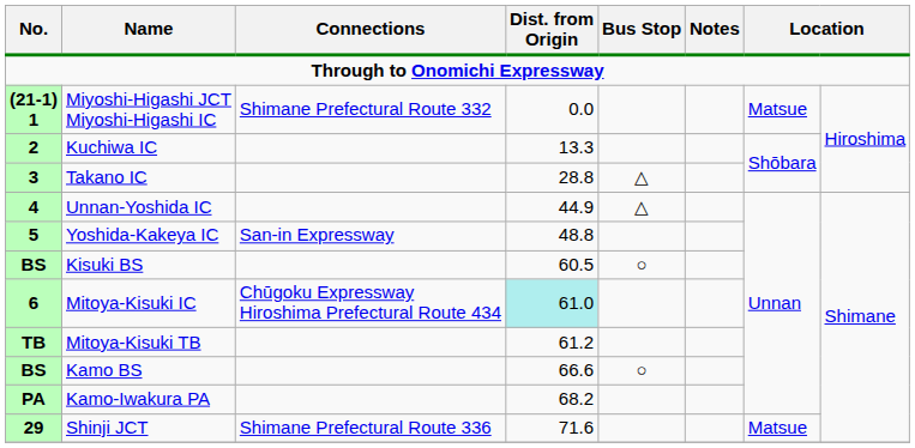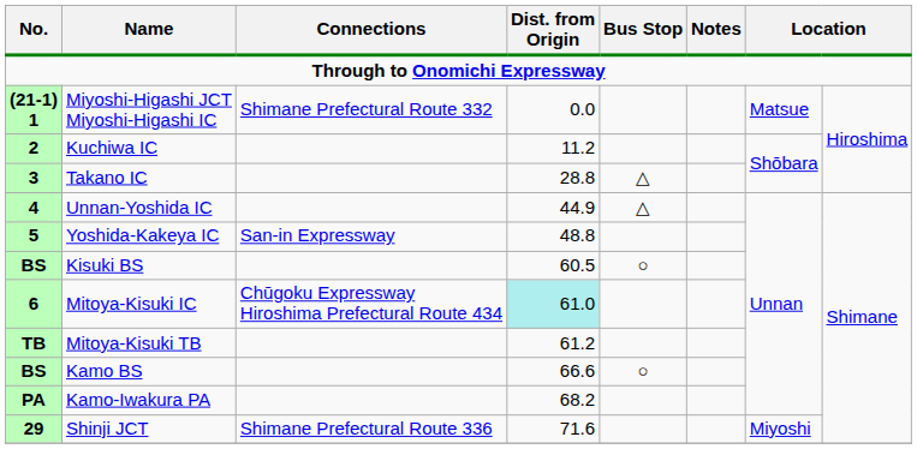2 | Dist. from Origin: 13.3 -> 11.2
29 | column 7: Matsue -> Miyoshi
